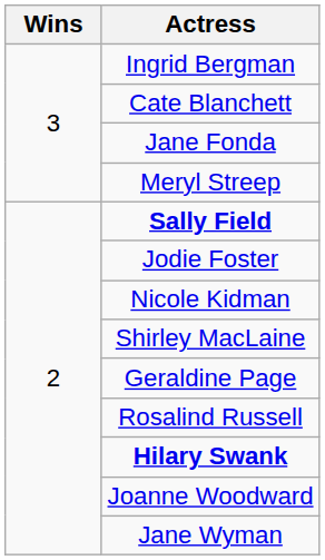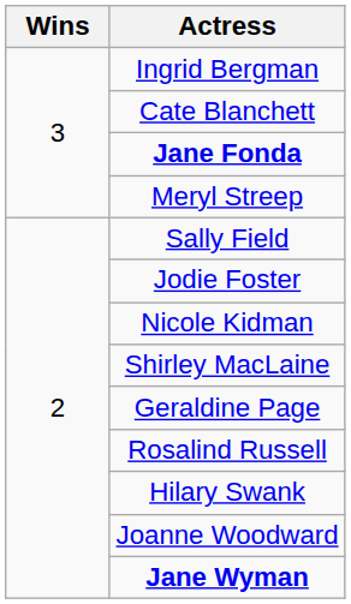Jane Fonda | Actress: normal -> bold
Sally Field | Actress: bold -> normal
Hilary Swank | Actress: bold -> normal
Jane Wyman | Actress: normal -> bold
